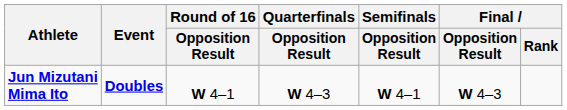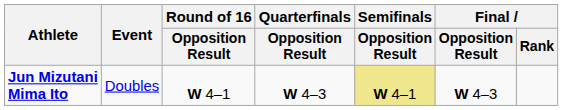Jun Mizutani Mima Ito | Event: bold -> normal
Jun Mizutani Mima Ito | Semifinals / Opposition Result: no background -> khaki background
